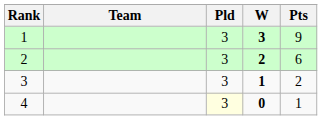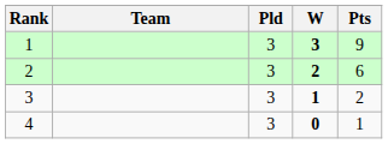4 | Pld: lightyellow background -> no background
